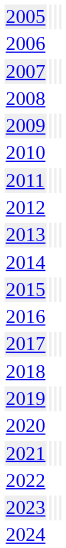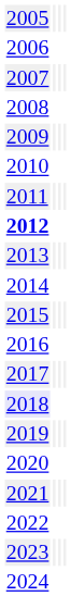2012 | column 1: normal -> bold
2018 | column 1: no background -> lavender background
